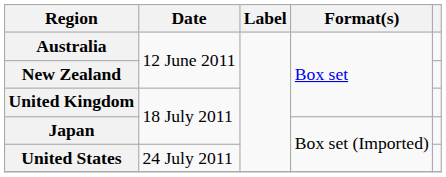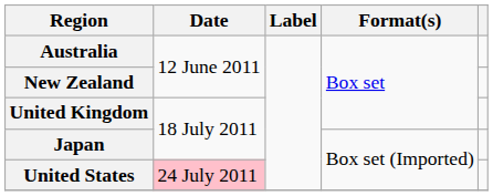United States | Date: no background -> pink background
